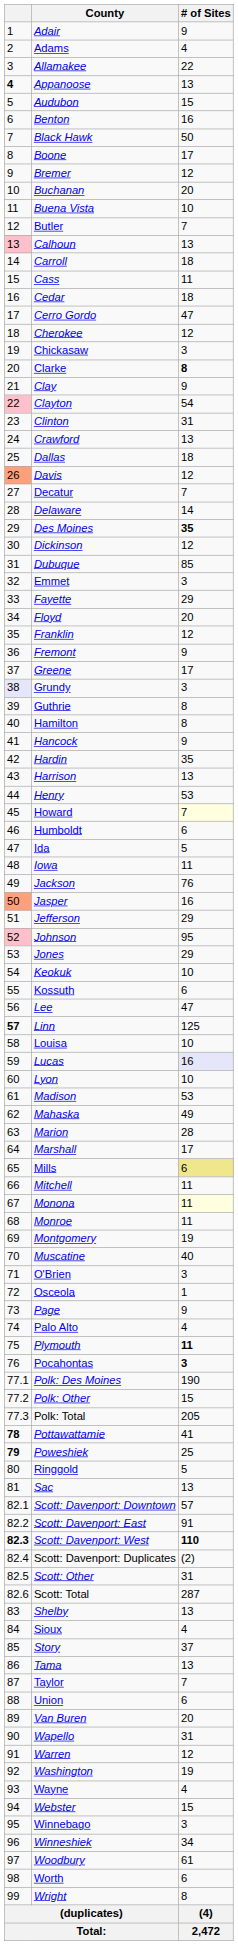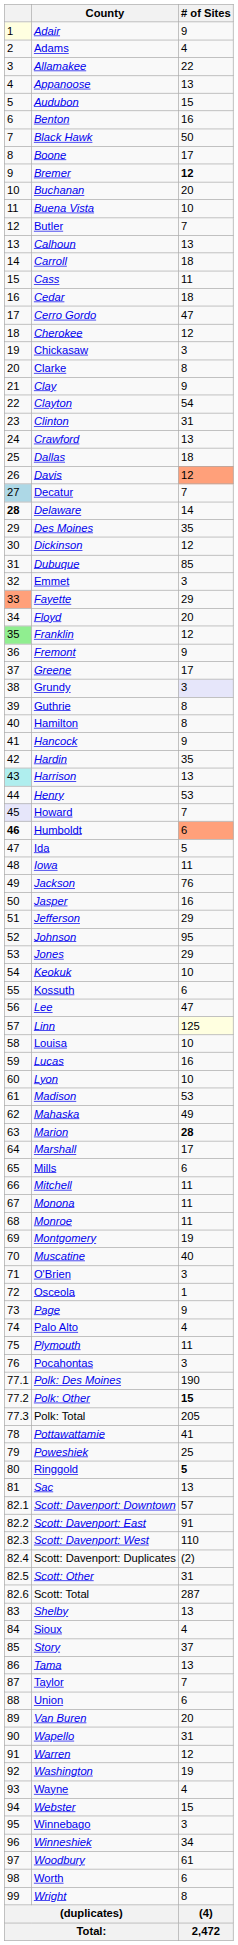Adair | column 1: no background -> lightyellow background
Appanoose | column 1: bold -> normal
Bremer | # of Sites: normal -> bold
Calhoun | column 1: pink background -> no background
Clarke | # of Sites: bold -> normal
Clayton | column 1: pink background -> no background
Davis | column 1: lightsalmon background -> no background
Davis | # of Sites: no background -> lightsalmon background
Decatur | column 1: no background -> lightblue background
Delaware | column 1: normal -> bold
Des Moines | # of Sites: bold -> normal
Fayette | column 1: no background -> lightsalmon background
Franklin | column 1: no background -> lightgreen background
Grundy | column 1: lavender background -> no background
Grundy | # of Sites: no background -> lavender background
Harrison | column 1: no background -> paleturquoise background
Howard | column 1: no background -> lavender background
Howard | # of Sites: lightyellow background -> no background
Humboldt | column 1: normal -> bold
Humboldt | # of Sites: no background -> lightsalmon background
Jasper | column 1: lightsalmon background -> no background
Johnson | column 1: pink background -> no background
Linn | column 1: bold -> normal
Linn | # of Sites: no background -> lightyellow background
Lucas | # of Sites: lavender background -> no background
Marion | # of Sites: normal -> bold
Mills | # of Sites: khaki background -> no background
Monona | # of Sites: lightyellow background -> no background
Plymouth | # of Sites: bold -> normal
Pocahontas | # of Sites: bold -> normal
Polk: Other | # of Sites: normal -> bold
Pottawattamie | column 1: bold -> normal
Poweshiek | column 1: bold -> normal
Ringgold | # of Sites: normal -> bold
Scott: Davenport: West | column 1: bold -> normal
Scott: Davenport: West | # of Sites: bold -> normal
